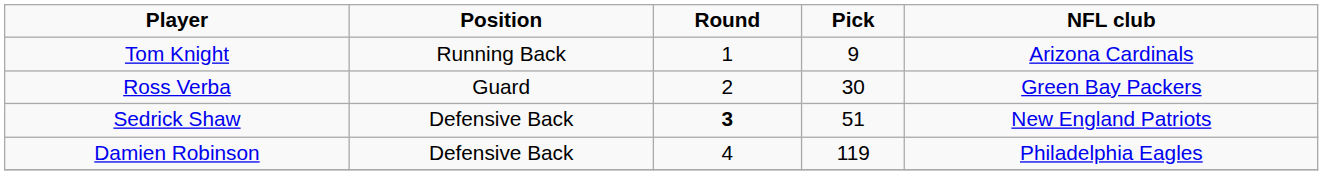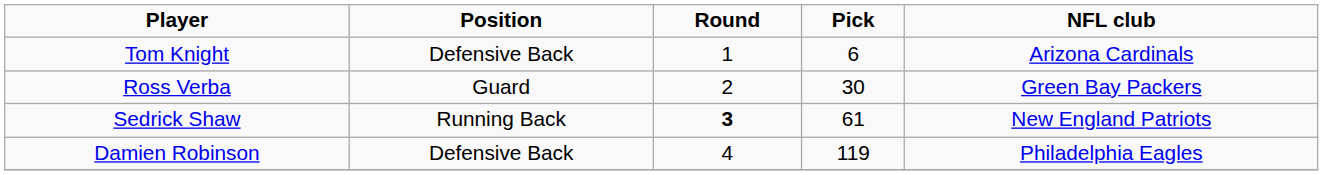Tom Knight | Position: Running Back -> Defensive Back
Tom Knight | Pick: 9 -> 6
Sedrick Shaw | Position: Defensive Back -> Running Back
Sedrick Shaw | Pick: 51 -> 61
